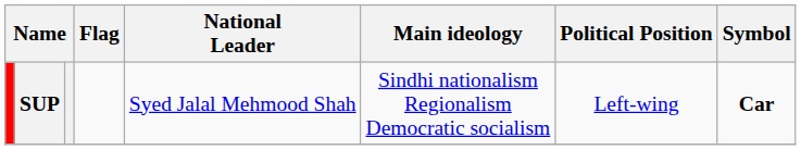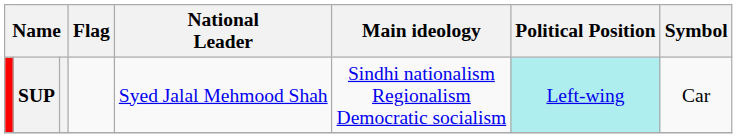SUP | Political Position: no background -> paleturquoise background
SUP | Symbol: bold -> normal
